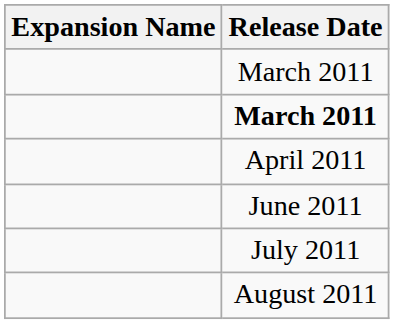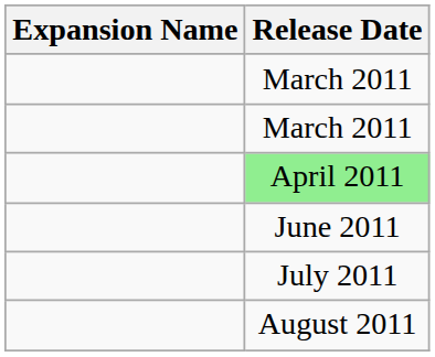row 3 | Release Date: bold -> normal
row 4 | Release Date: no background -> lightgreen background
